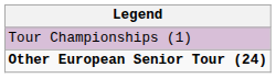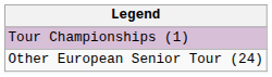row 3 | column 1: bold -> normal
